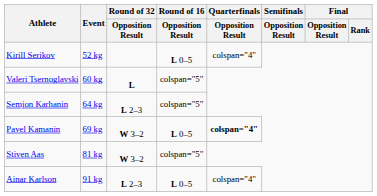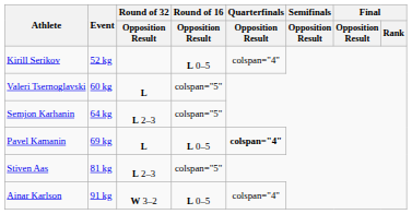Pavel Kamanin | Round of 32 / Opposition Result: W 3–2 -> L
Stiven Aas | Round of 32 / Opposition Result: W 3–2 -> L 2–3
Ainar Karlson | Round of 32 / Opposition Result: L 2–3 -> W 3–2
